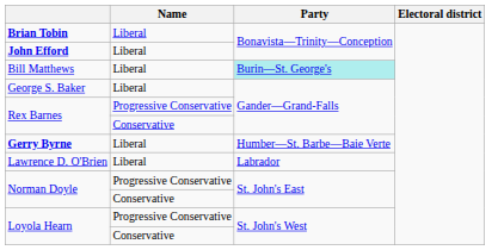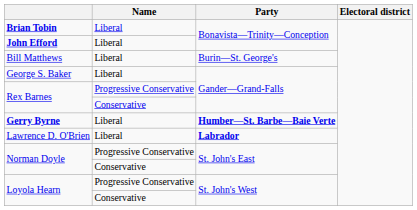Bill Matthews | Party: paleturquoise background -> no background
Gerry Byrne | Party: normal -> bold
Lawrence D. O'Brien | Party: normal -> bold
